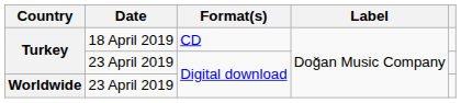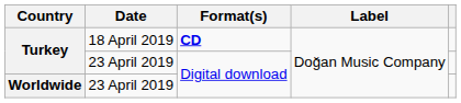Turkey / 18 April 2019 | Format(s): normal -> bold
